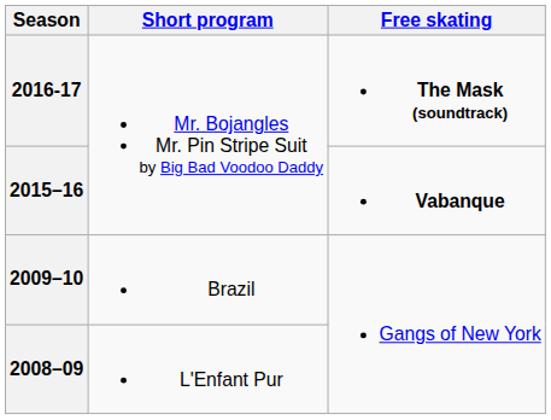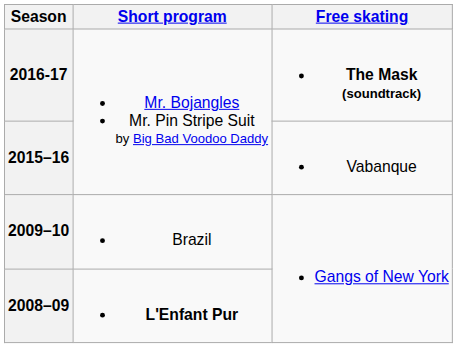2015–16 | Free skating: bold -> normal
2008–09 | Short program: normal -> bold
